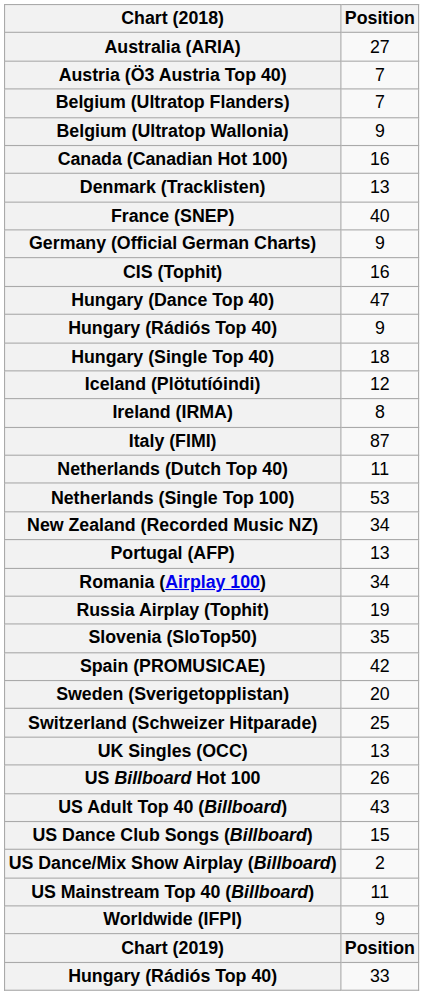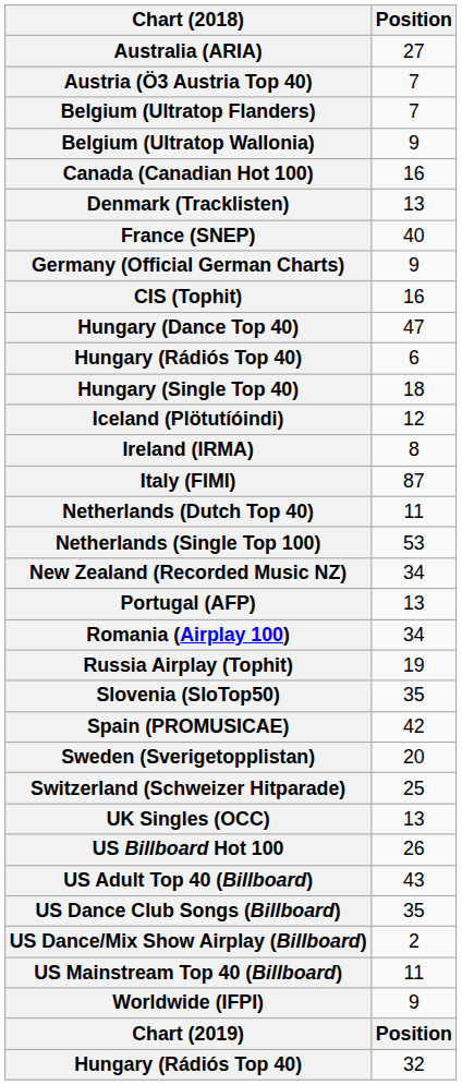row 12 | Position: 9 -> 6
row 30 | Position: 15 -> 35
row 35 | Position: 33 -> 32
